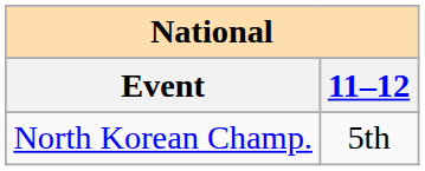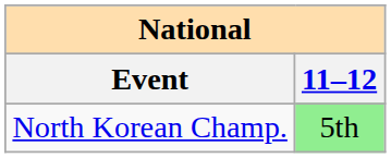North Korean Champ. | 11–12: no background -> lightgreen background
